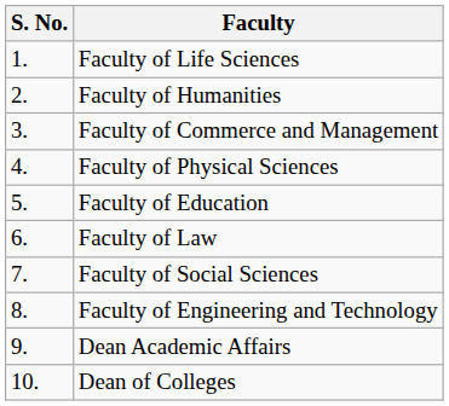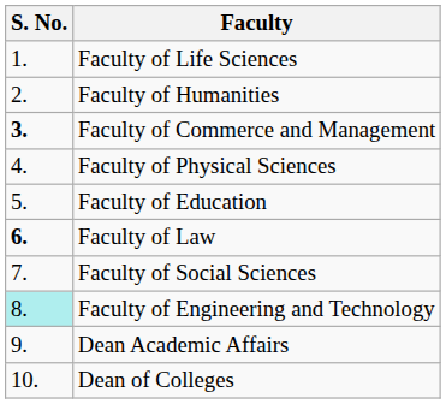Faculty of Commerce and Management | S. No.: normal -> bold
Faculty of Law | S. No.: normal -> bold
Faculty of Engineering and Technology | S. No.: no background -> paleturquoise background
